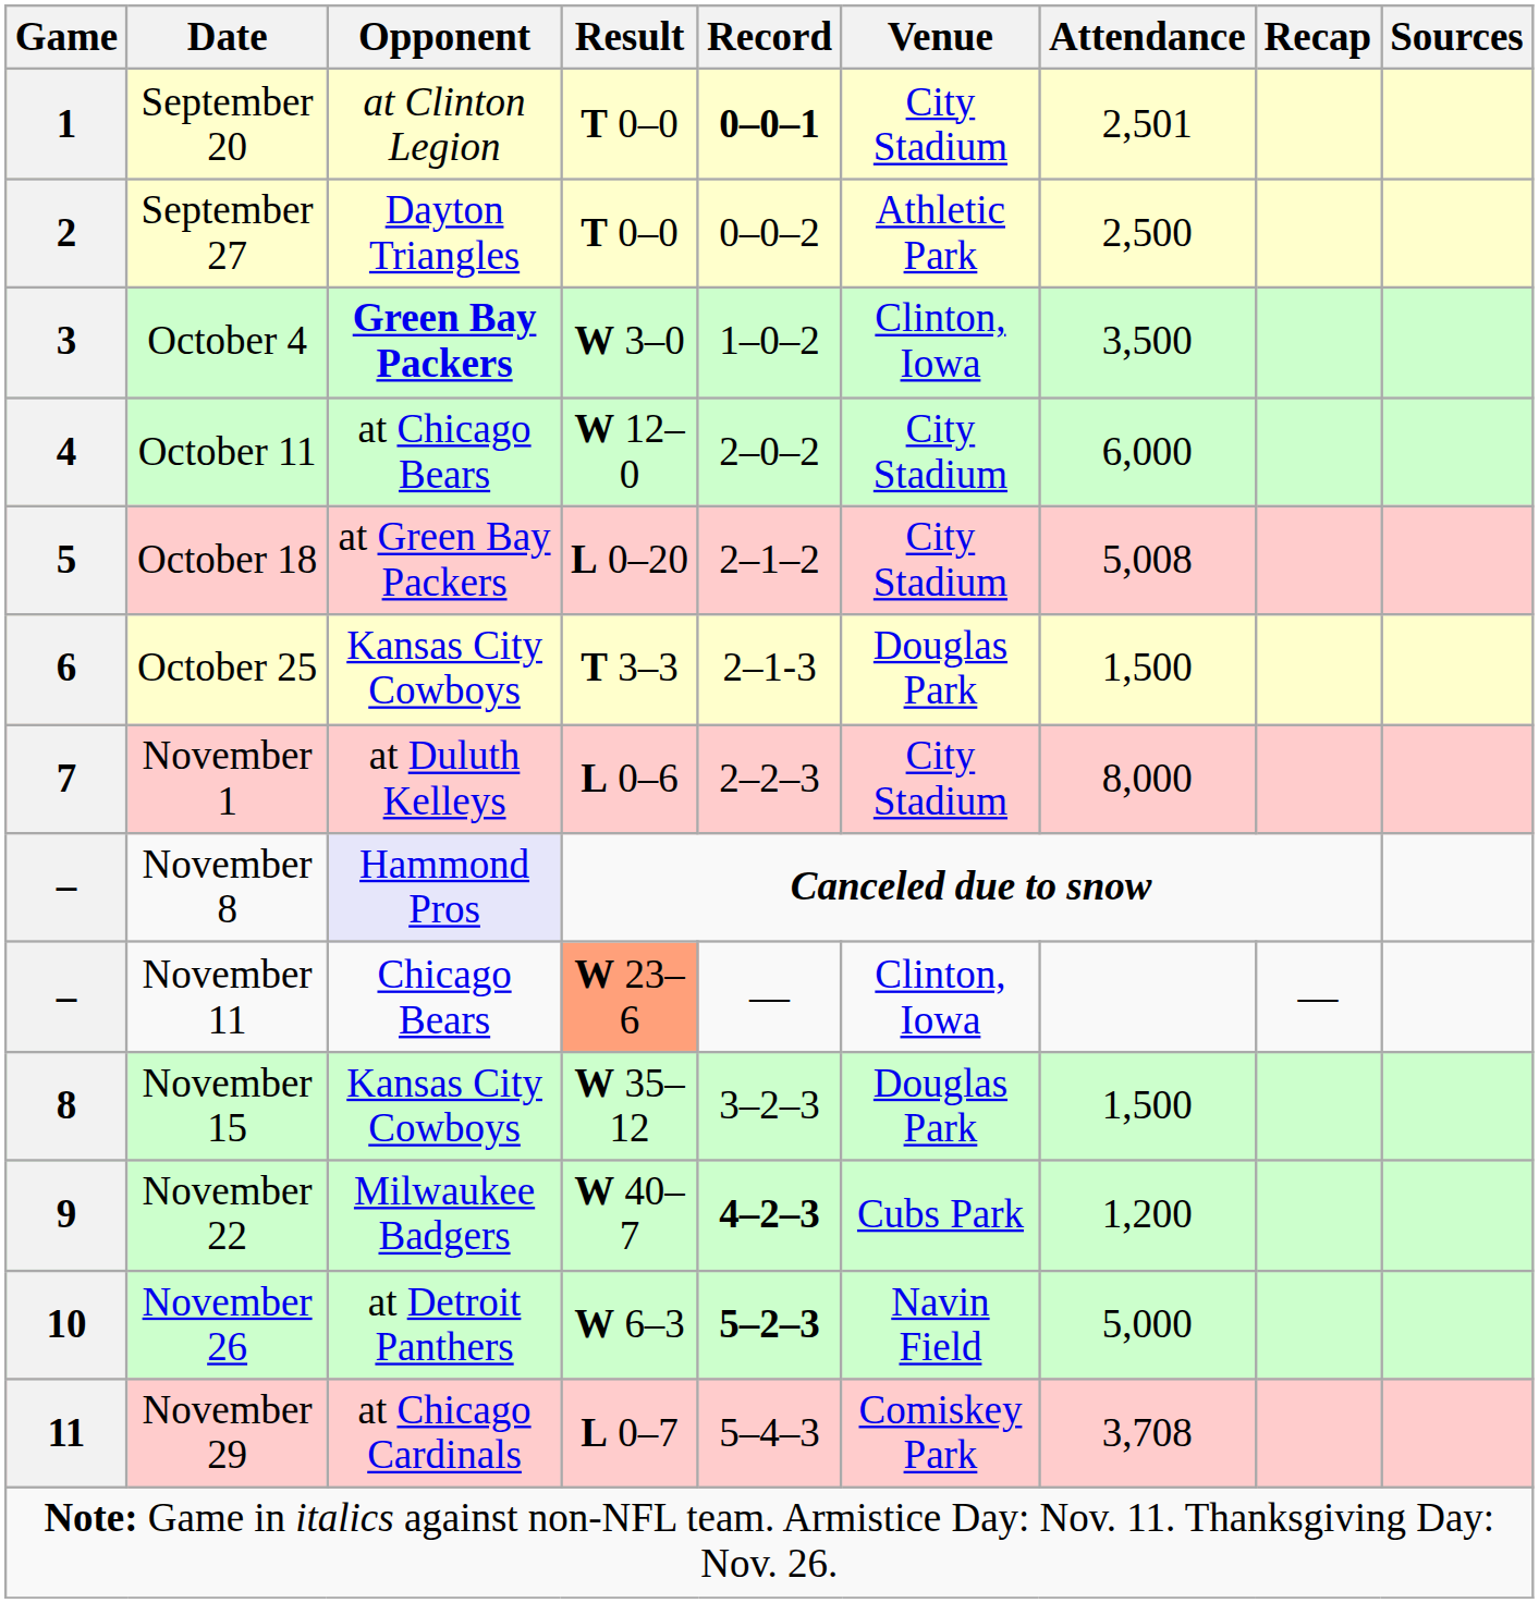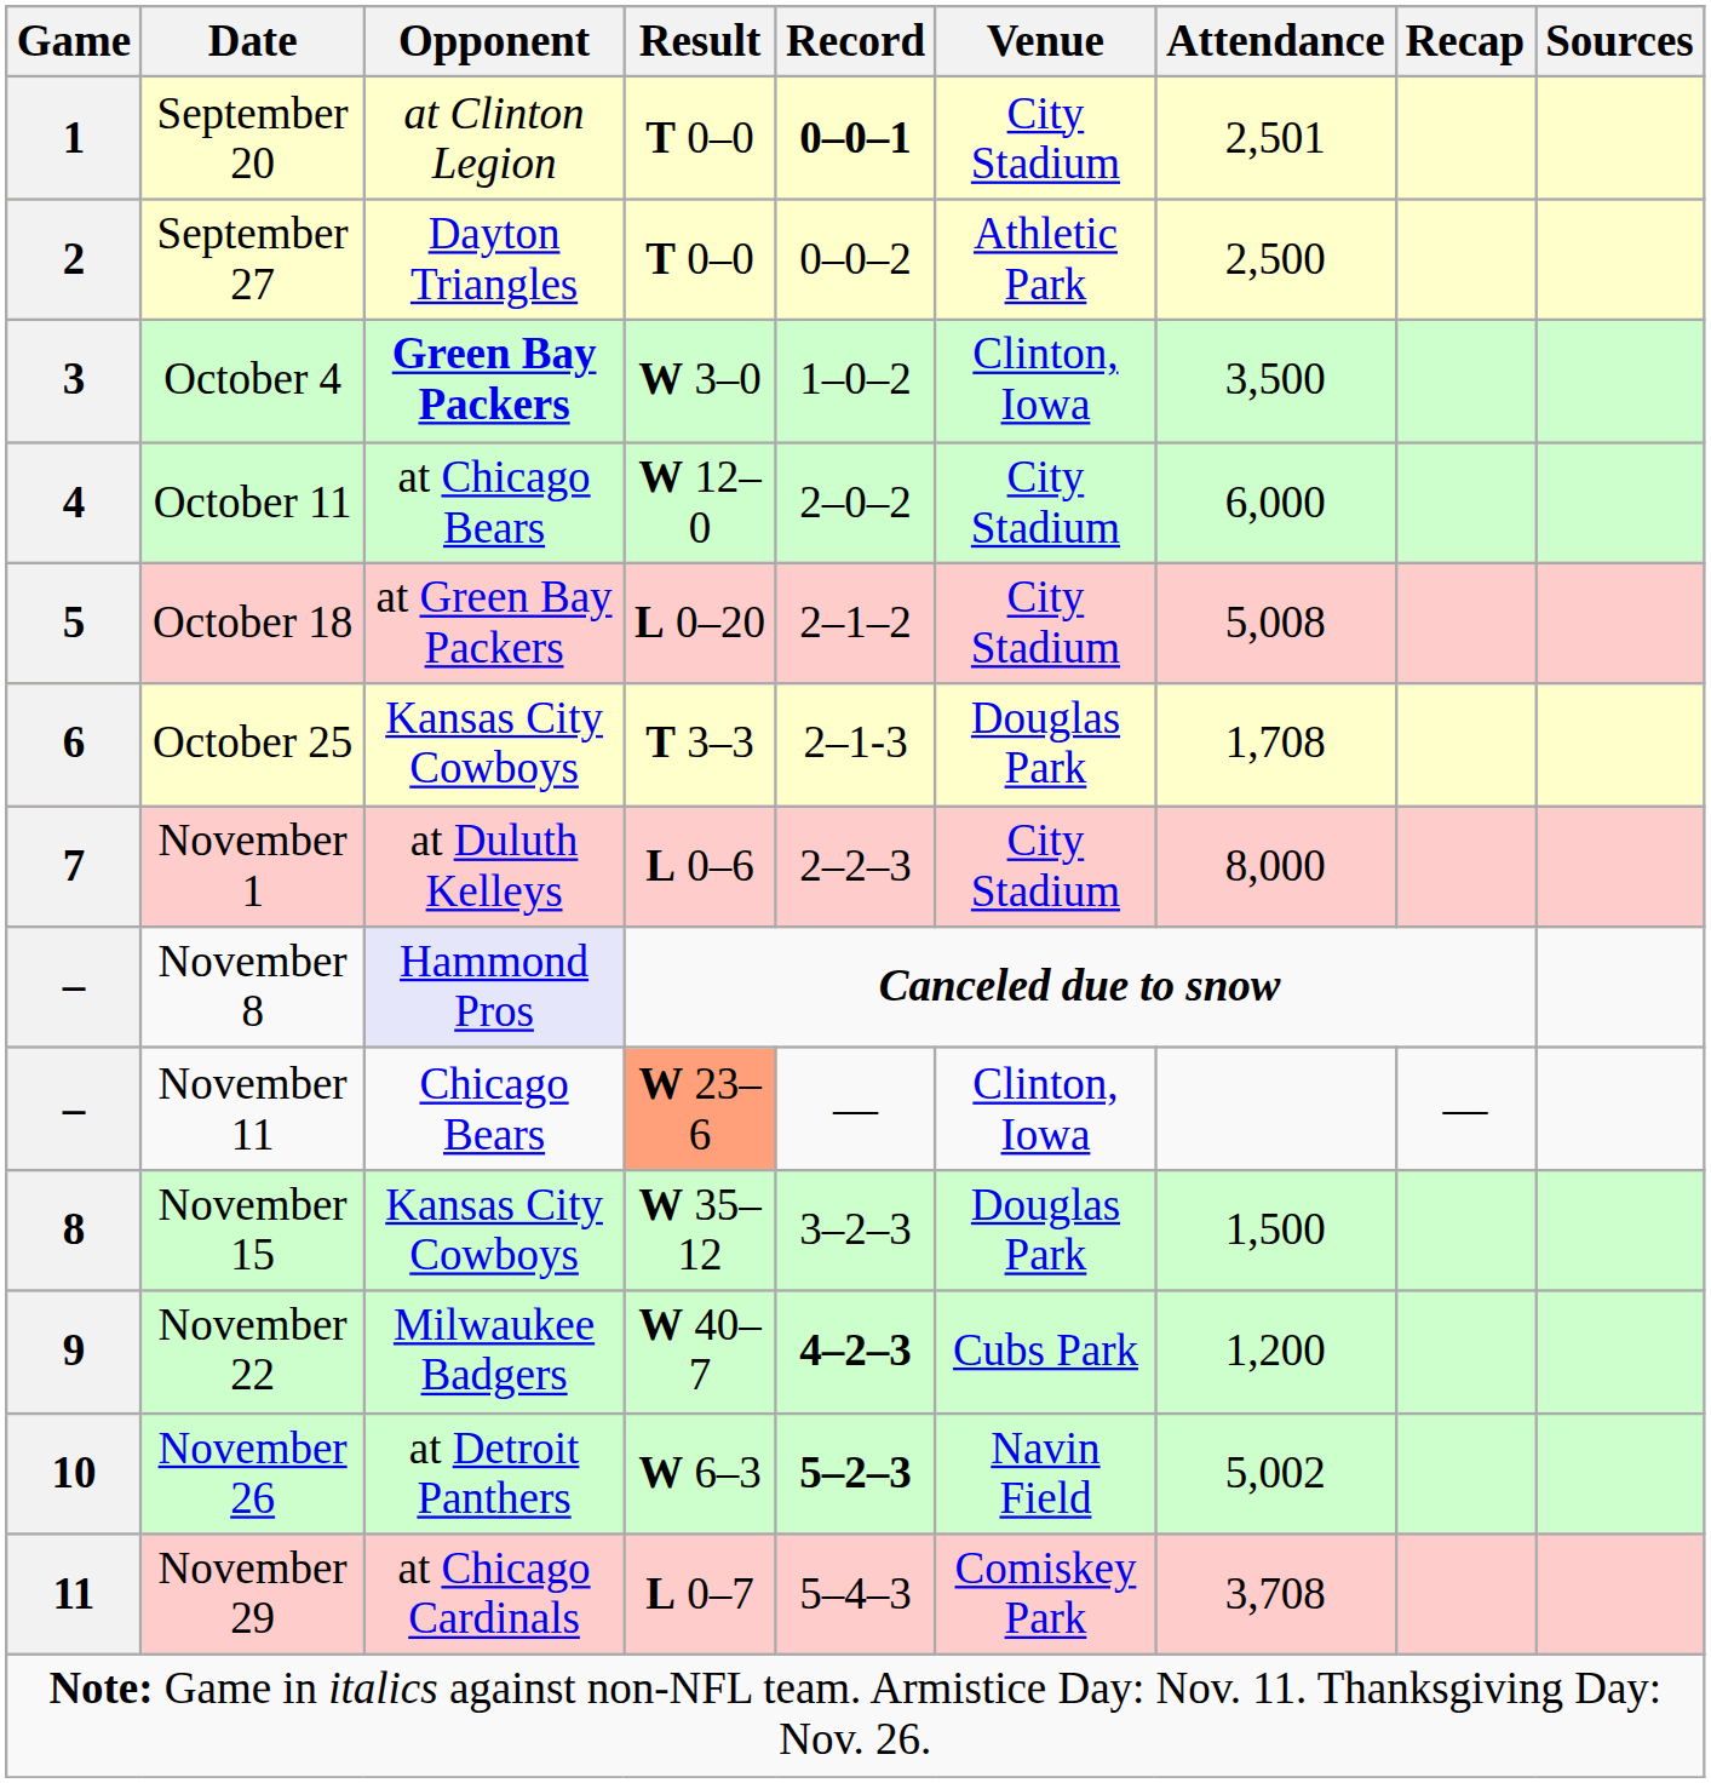6 | Attendance: 1,500 -> 1,708
10 | Attendance: 5,000 -> 5,002
